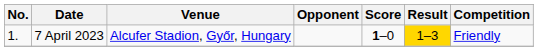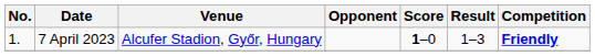7 April 2023 | Result: gold background -> no background
7 April 2023 | Competition: normal -> bold
